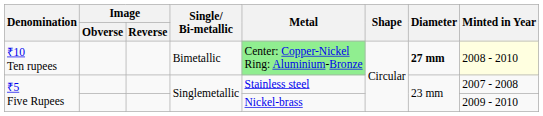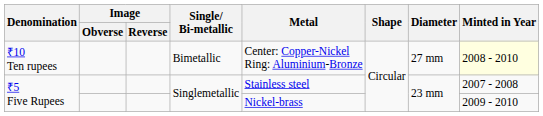₹10 Ten rupees | Metal: lightgreen background -> no background
₹10 Ten rupees | Diameter: bold -> normal
